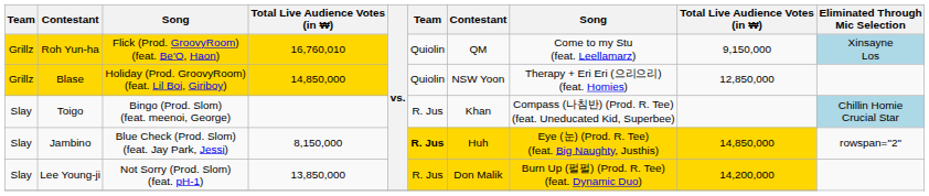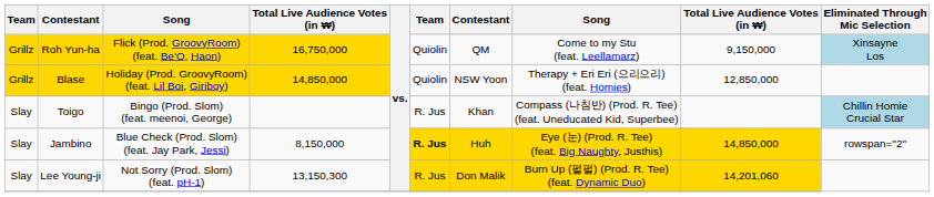Roh Yun-ha | column 4: 16,760,010 -> 16,750,000
Lee Young-ji | column 4: 13,850,000 -> 13,150,300
Lee Young-ji | column 9: 14,200,000 -> 14,201,060
